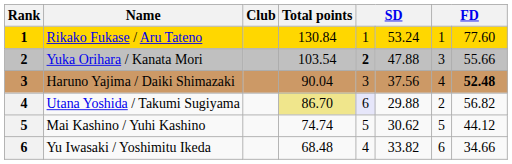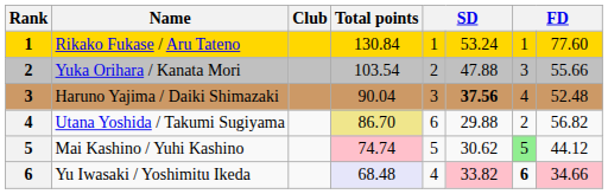Yuka Orihara / Kanata Mori | column 5: bold -> normal
Haruno Yajima / Daiki Shimazaki | column 6: normal -> bold
Haruno Yajima / Daiki Shimazaki | column 8: bold -> normal
Utana Yoshida / Takumi Sugiyama | column 5: lavender background -> no background
Mai Kashino / Yuhi Kashino | Total points: no background -> pink background
Mai Kashino / Yuhi Kashino | column 7: no background -> lightgreen background
Yu Iwasaki / Yoshimitu Ikeda | Total points: no background -> lavender background
Yu Iwasaki / Yoshimitu Ikeda | column 6: no background -> pink background
Yu Iwasaki / Yoshimitu Ikeda | column 7: normal -> bold
Yu Iwasaki / Yoshimitu Ikeda | column 8: no background -> pink background
